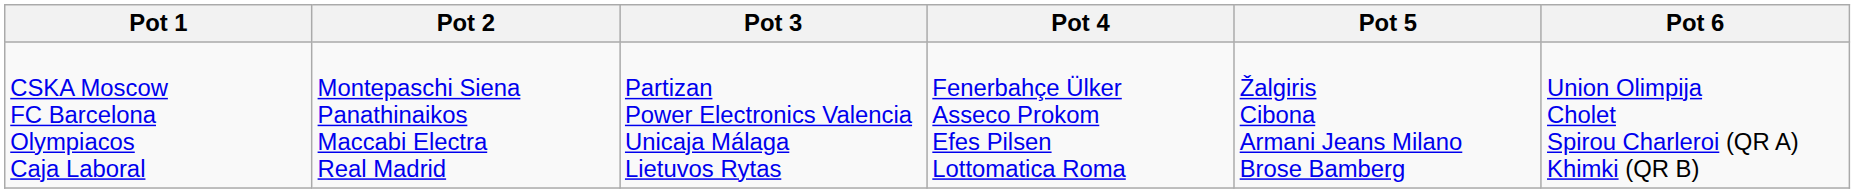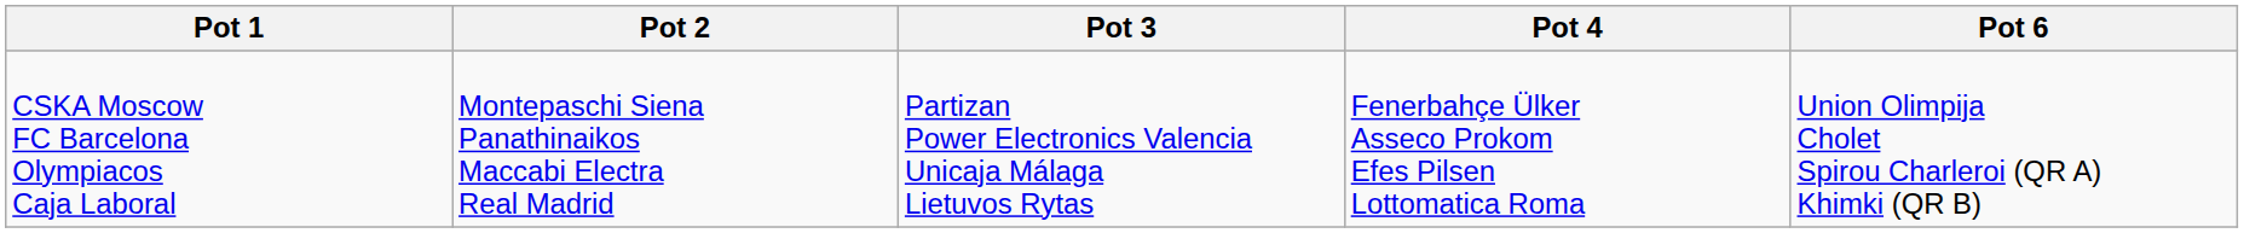- column: Pot 5 | Žalgiris Cibona Armani Jeans Milano Brose Bamberg
